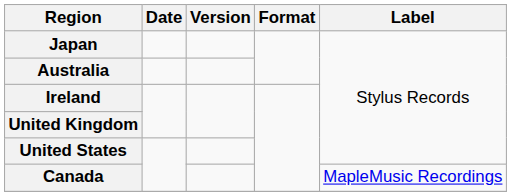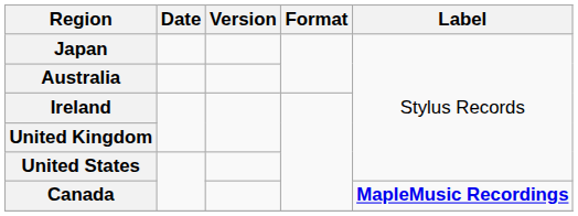Canada | Label: normal -> bold
